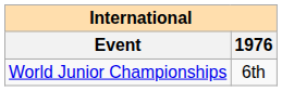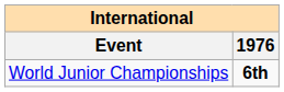World Junior Championships | 1976: normal -> bold
